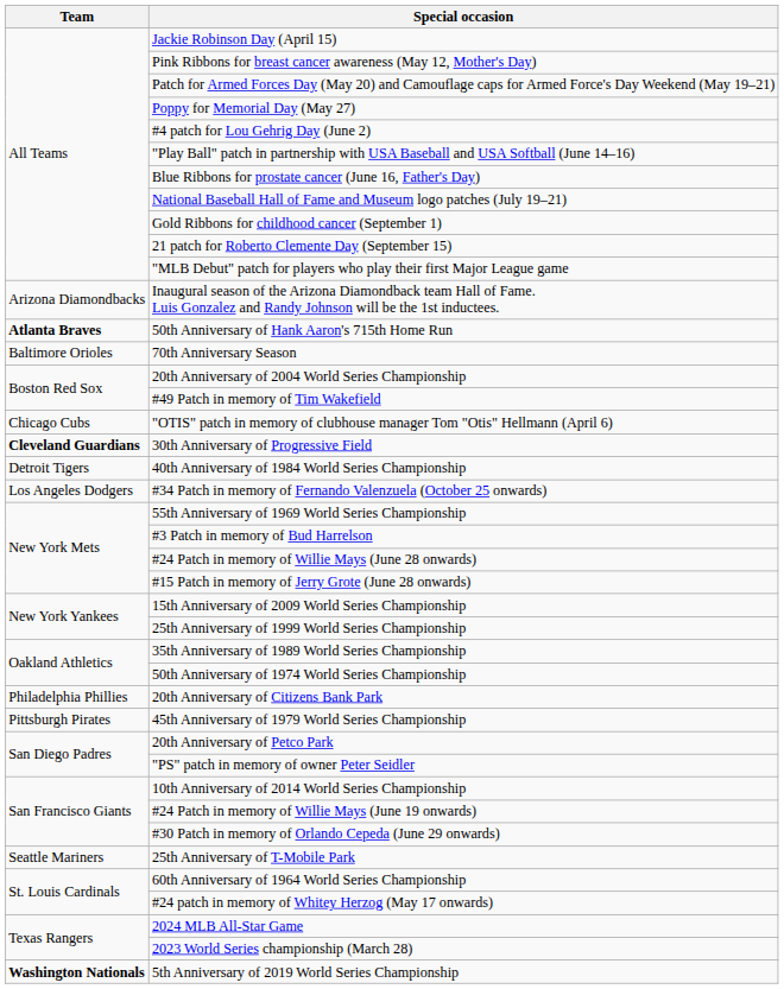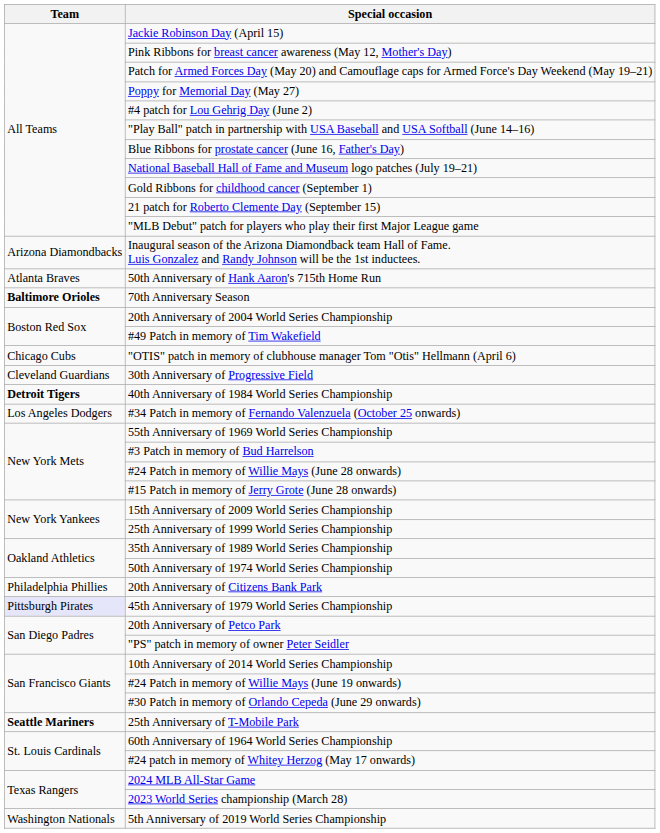50th Anniversary of Hank Aaron's 715th Home Run | Team: bold -> normal
70th Anniversary Season | Team: normal -> bold
30th Anniversary of Progressive Field | Team: bold -> normal
40th Anniversary of 1984 World Series Championship | Team: normal -> bold
45th Anniversary of 1979 World Series Championship | Team: no background -> lavender background
25th Anniversary of T-Mobile Park | Team: normal -> bold
5th Anniversary of 2019 World Series Championship | Team: bold -> normal
